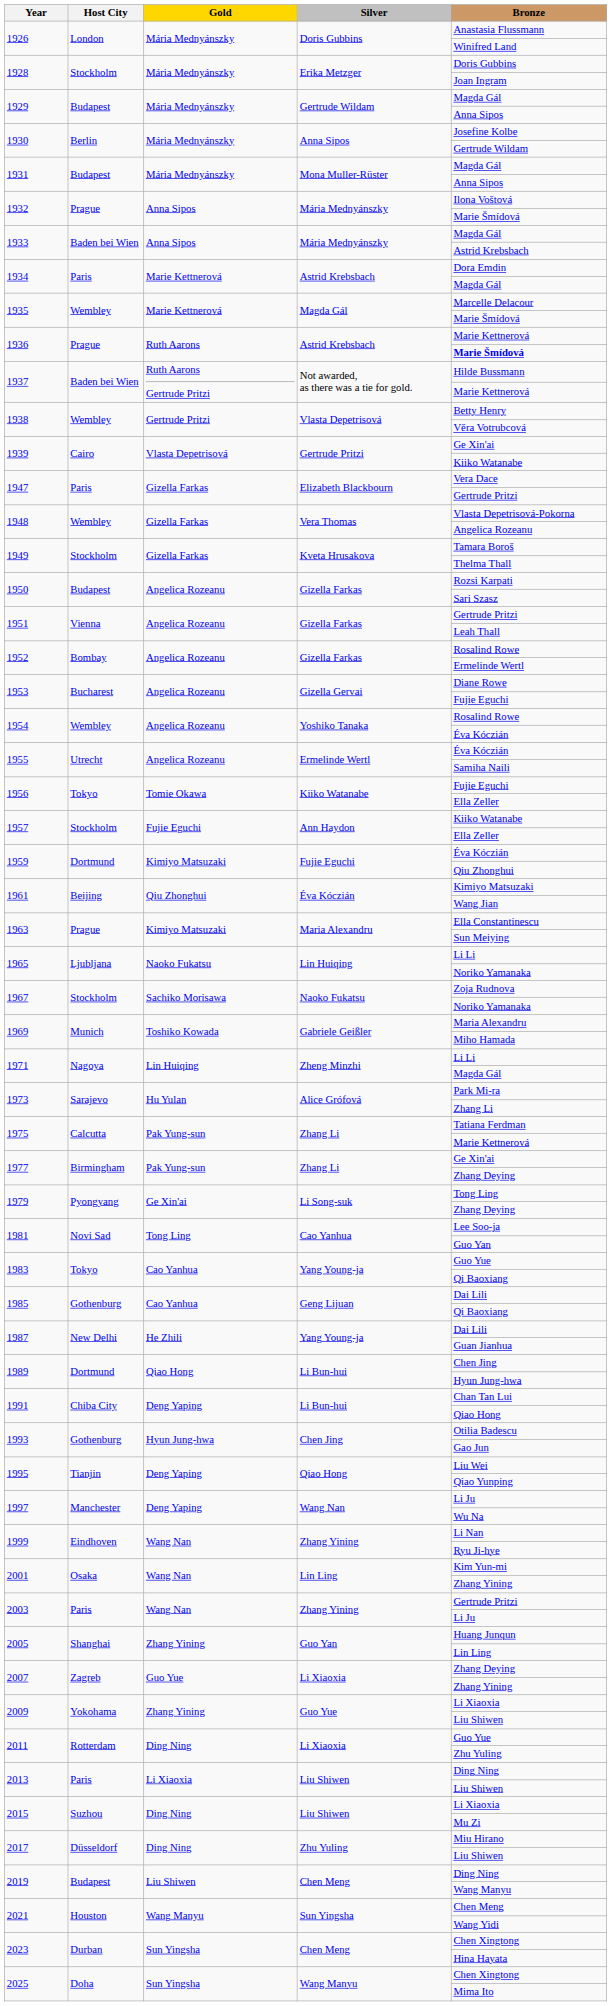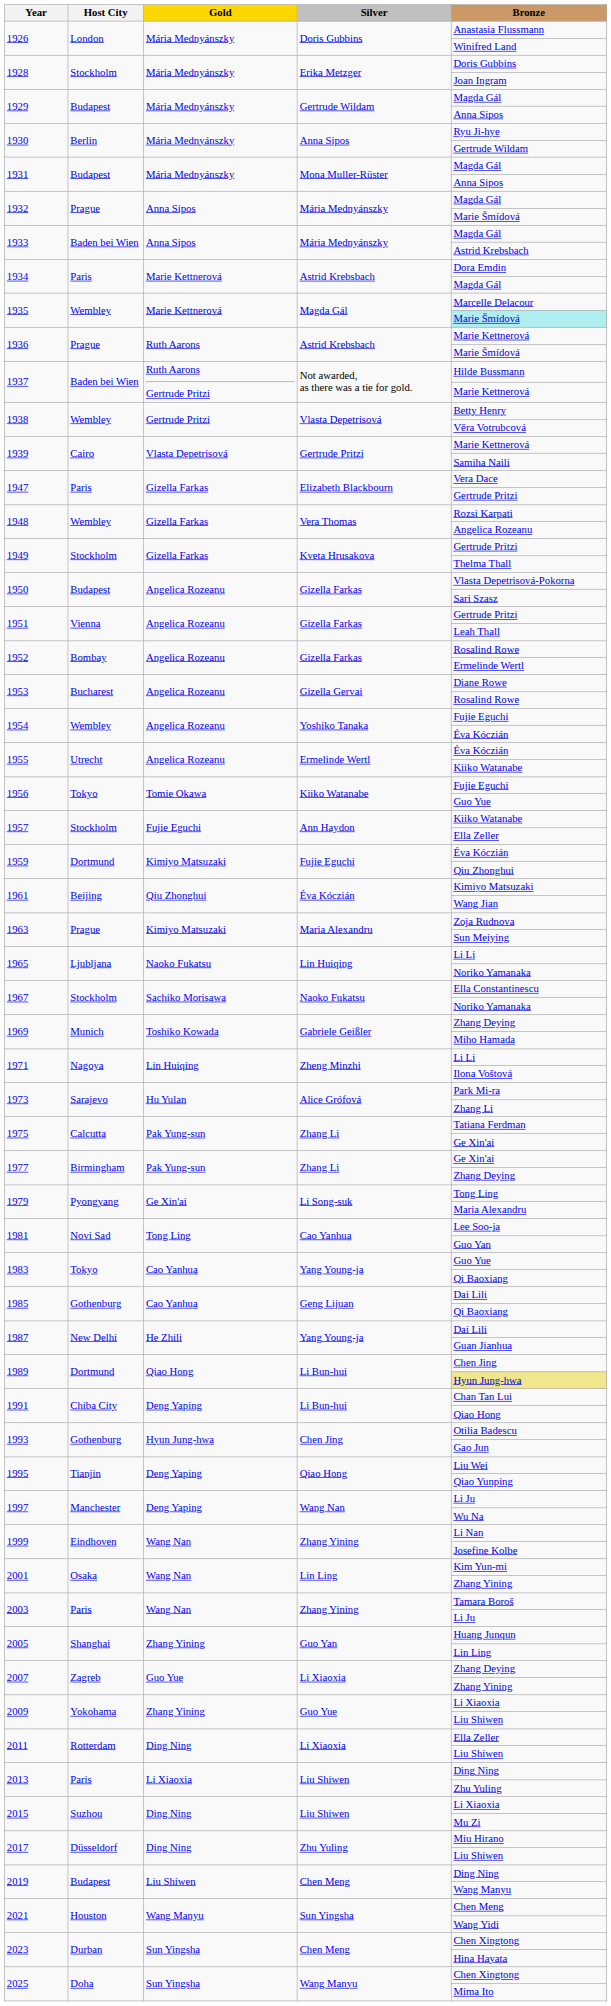row 8 | Bronze: Josefine Kolbe -> Ryu Ji-hye
row 12 | Bronze: Ilona Voštová -> Magda Gál
row 19 | Bronze: no background -> paleturquoise background
row 21 | Bronze: bold -> normal
row 26 | Bronze: Ge Xin'ai -> Marie Kettnerová
row 27 | Bronze: Kiiko Watanabe -> Samiha Naili
row 30 | Bronze: Vlasta Depetrisová-Pokorna -> Rozsi Karpati
row 32 | Bronze: Tamara Boroš -> Gertrude Pritzi
row 34 | Bronze: Rozsi Karpati -> Vlasta Depetrisová-Pokorna
row 41 | Bronze: Fujie Eguchi -> Rosalind Rowe
row 42 | Bronze: Rosalind Rowe -> Fujie Eguchi
row 45 | Bronze: Samiha Naili -> Kiiko Watanabe
row 47 | Bronze: Ella Zeller -> Guo Yue
row 54 | Bronze: Ella Constantinescu -> Zoja Rudnova
row 58 | Bronze: Zoja Rudnova -> Ella Constantinescu
row 60 | Bronze: Maria Alexandru -> Zhang Deying
row 63 | Bronze: Magda Gál -> Ilona Voštová
row 67 | Bronze: Marie Kettnerová -> Ge Xin'ai
row 71 | Bronze: Zhang Deying -> Maria Alexandru
row 81 | Bronze: no background -> khaki background
row 91 | Bronze: Ryu Ji-hye -> Josefine Kolbe
row 94 | Bronze: Gertrude Pritzi -> Tamara Boroš
row 102 | Bronze: Guo Yue -> Ella Zeller
row 103 | Bronze: Zhu Yuling -> Liu Shiwen
row 105 | Bronze: Liu Shiwen -> Zhu Yuling
